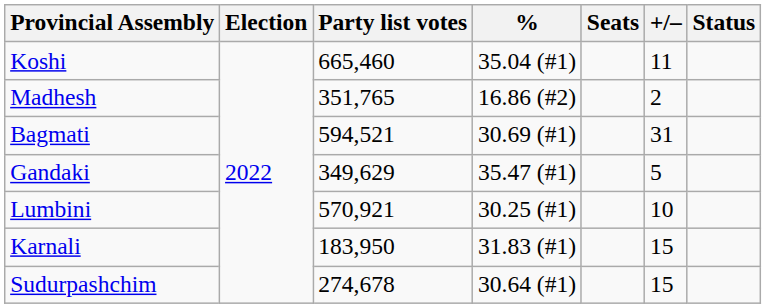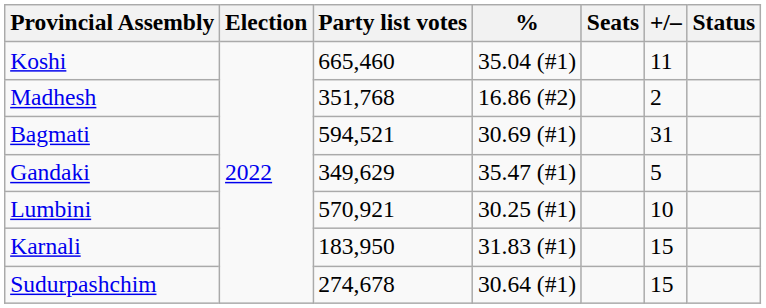Madhesh | Party list votes: 351,765 -> 351,768
